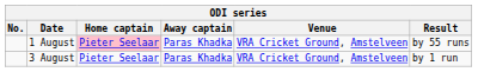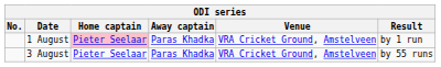1 August | Result: by 55 runs -> by 1 run
3 August | Result: by 1 run -> by 55 runs
